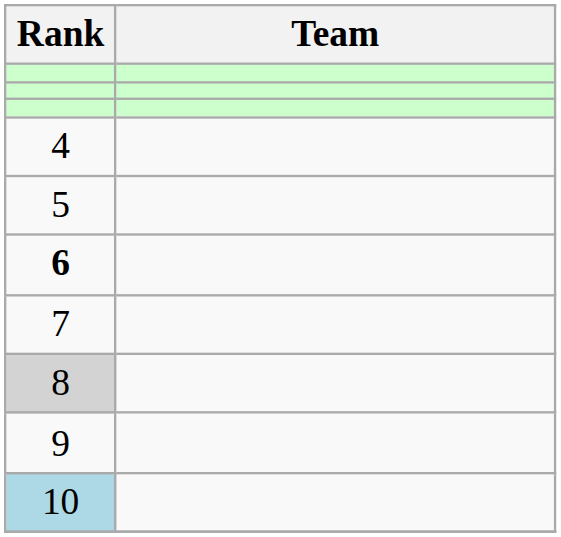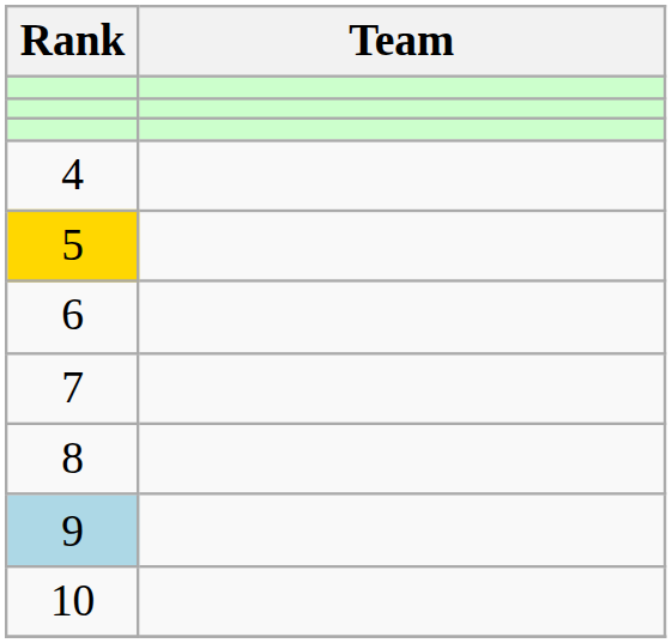row 6 | Rank: no background -> gold background
row 7 | Rank: bold -> normal
row 9 | Rank: lightgrey background -> no background
row 10 | Rank: no background -> lightblue background
row 11 | Rank: lightblue background -> no background
